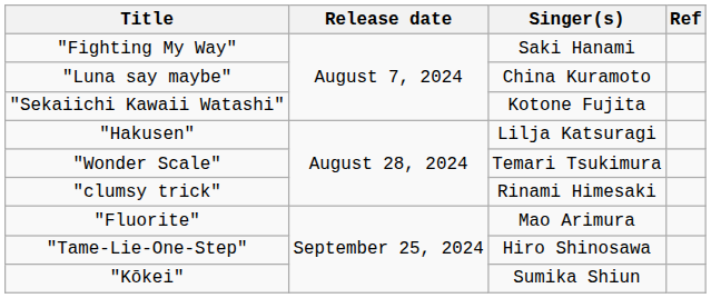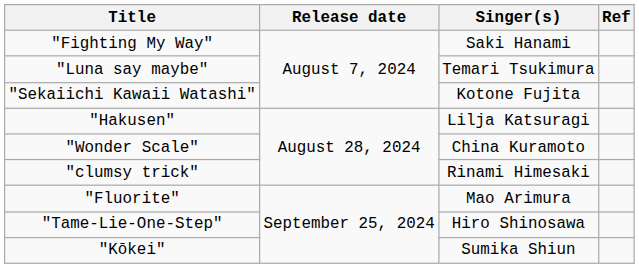"Luna say maybe" | Singer(s): China Kuramoto -> Temari Tsukimura
"Wonder Scale" | Singer(s): Temari Tsukimura -> China Kuramoto
